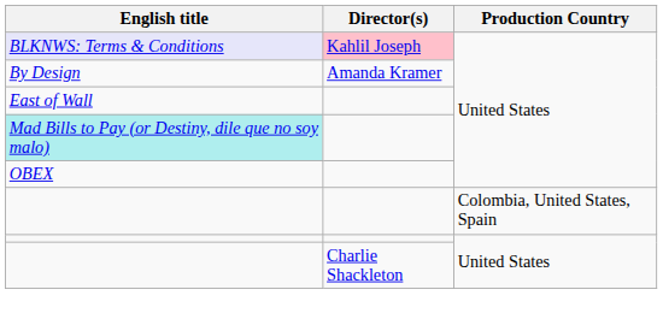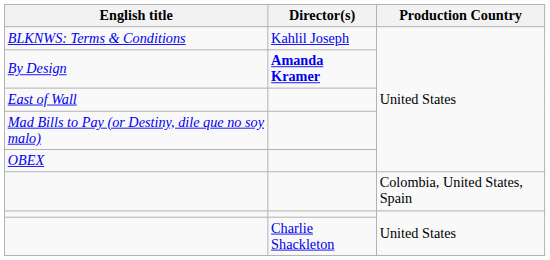BLKNWS: Terms & Conditions | English title: lavender background -> no background
BLKNWS: Terms & Conditions | Director(s): pink background -> no background
By Design | Director(s): normal -> bold
Mad Bills to Pay (or Destiny, dile que no soy malo) | English title: paleturquoise background -> no background
